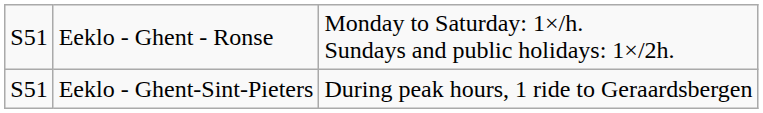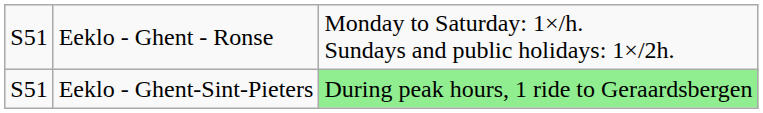Eeklo - Ghent-Sint-Pieters | column 3: no background -> lightgreen background
